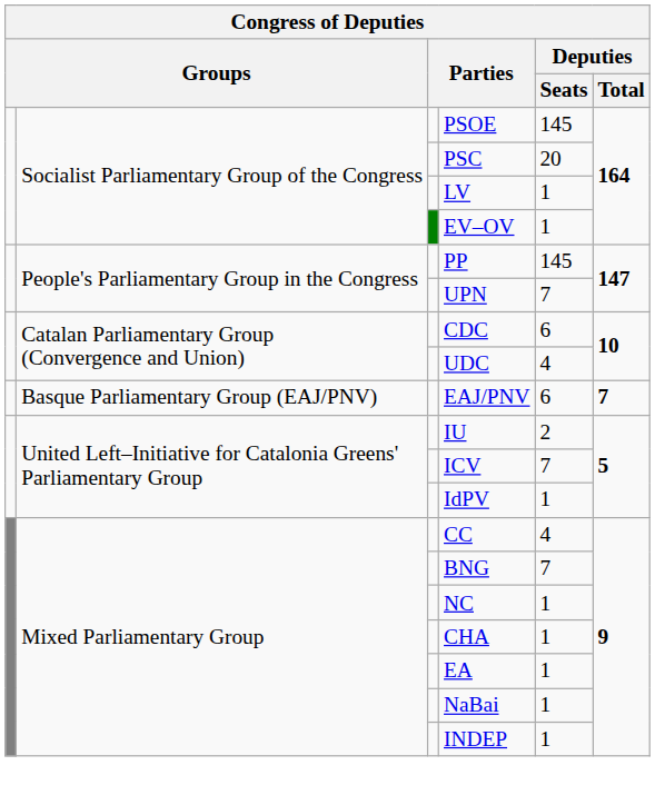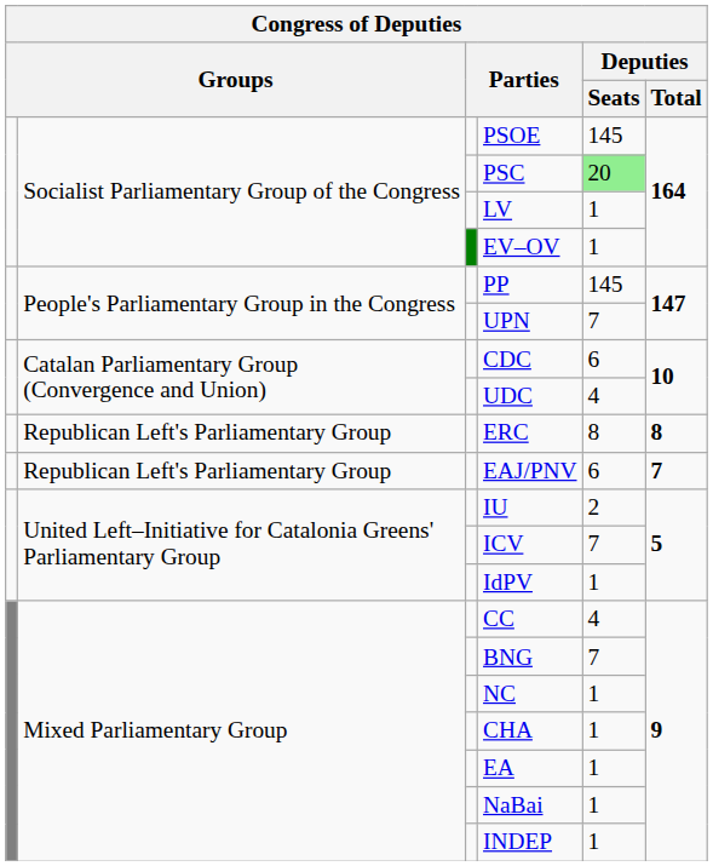PSC | Deputies / Seats: no background -> lightgreen background
+ row: Republican Left's Parliamentary Group | ERC | 8 | 8
EAJ/PNV | column 2: Basque Parliamentary Group (EAJ/PNV) -> Republican Left's Parliamentary Group
